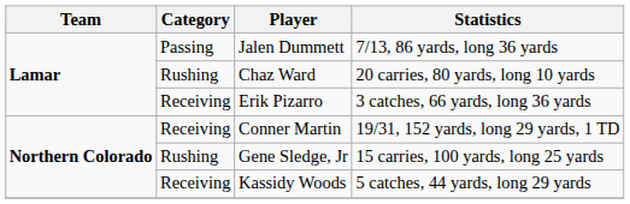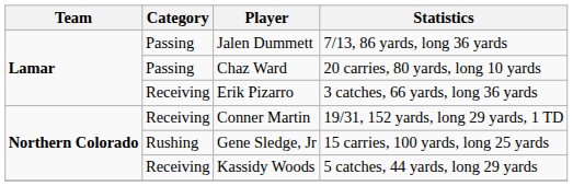Chaz Ward | Category: Rushing -> Passing
